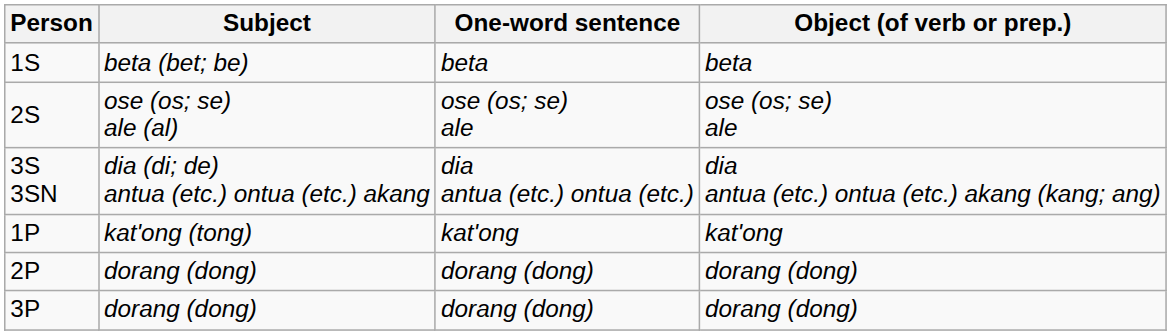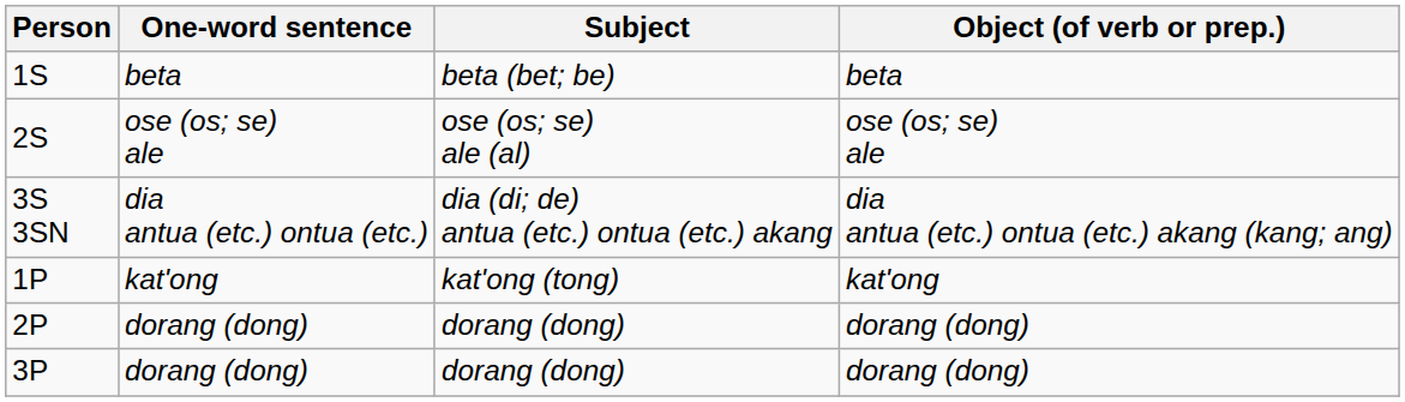columns swapped: One-word sentence <-> Subject
